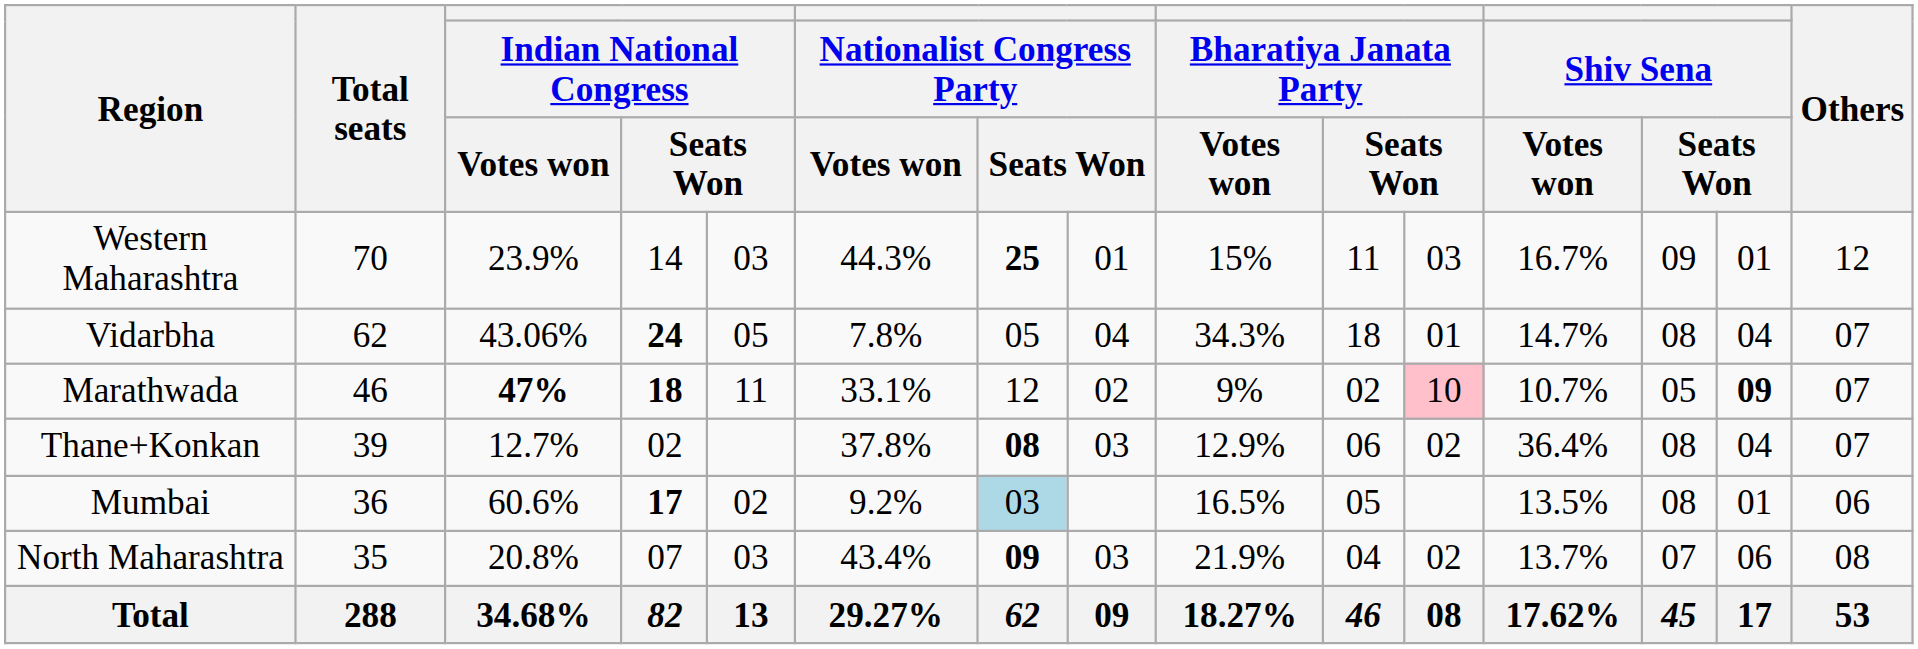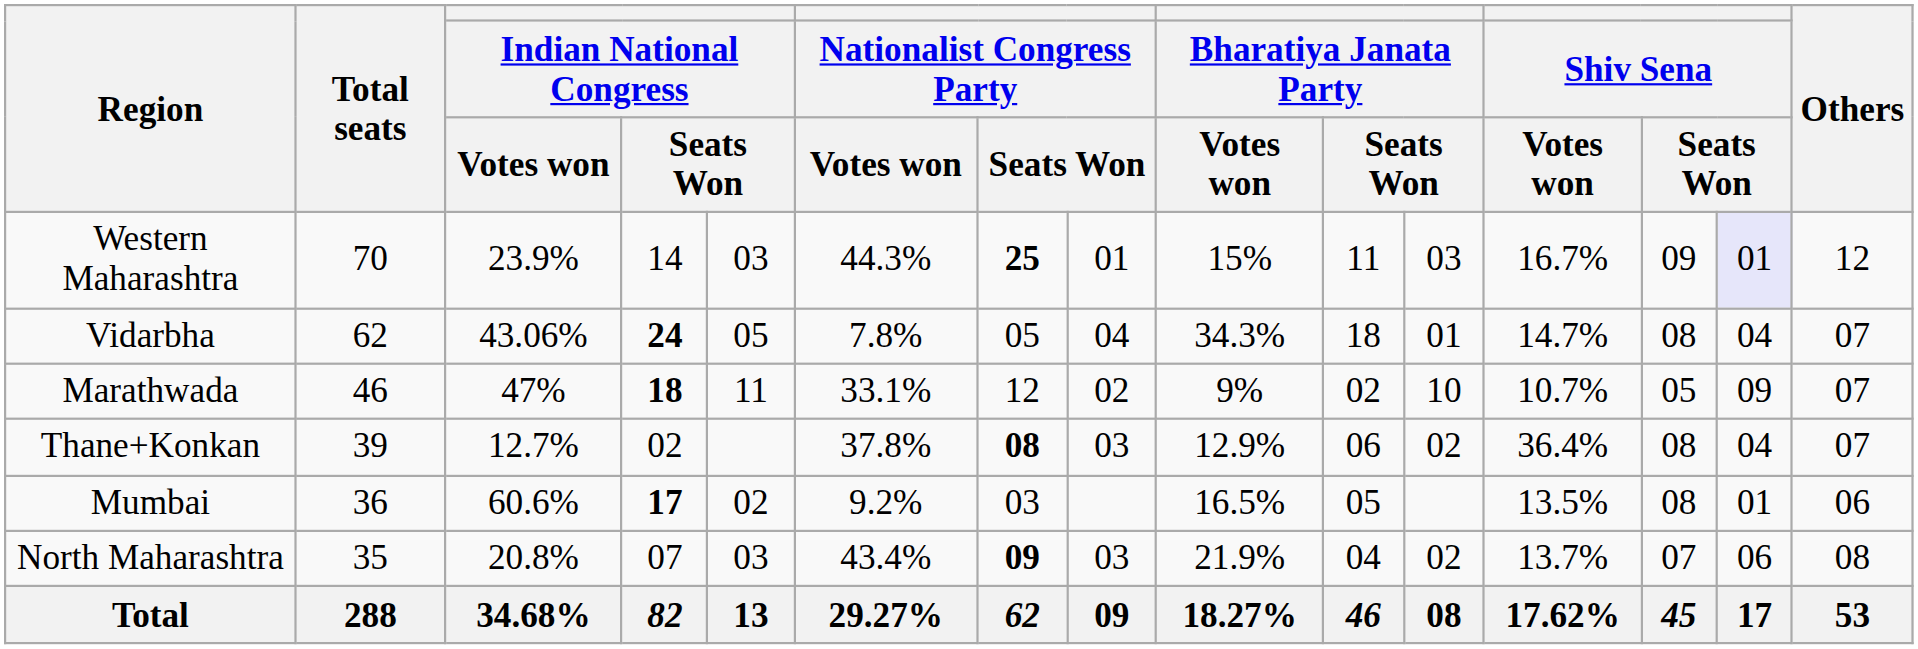Western Maharashtra | column 14: no background -> lavender background
Marathwada | Indian National Congress / Votes won: bold -> normal
Marathwada | column 11: pink background -> no background
Marathwada | column 14: bold -> normal
Mumbai | column 7: lightblue background -> no background
